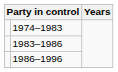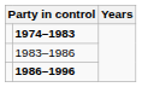1974–1983 | column 2: normal -> bold
1986–1996 | column 2: normal -> bold
